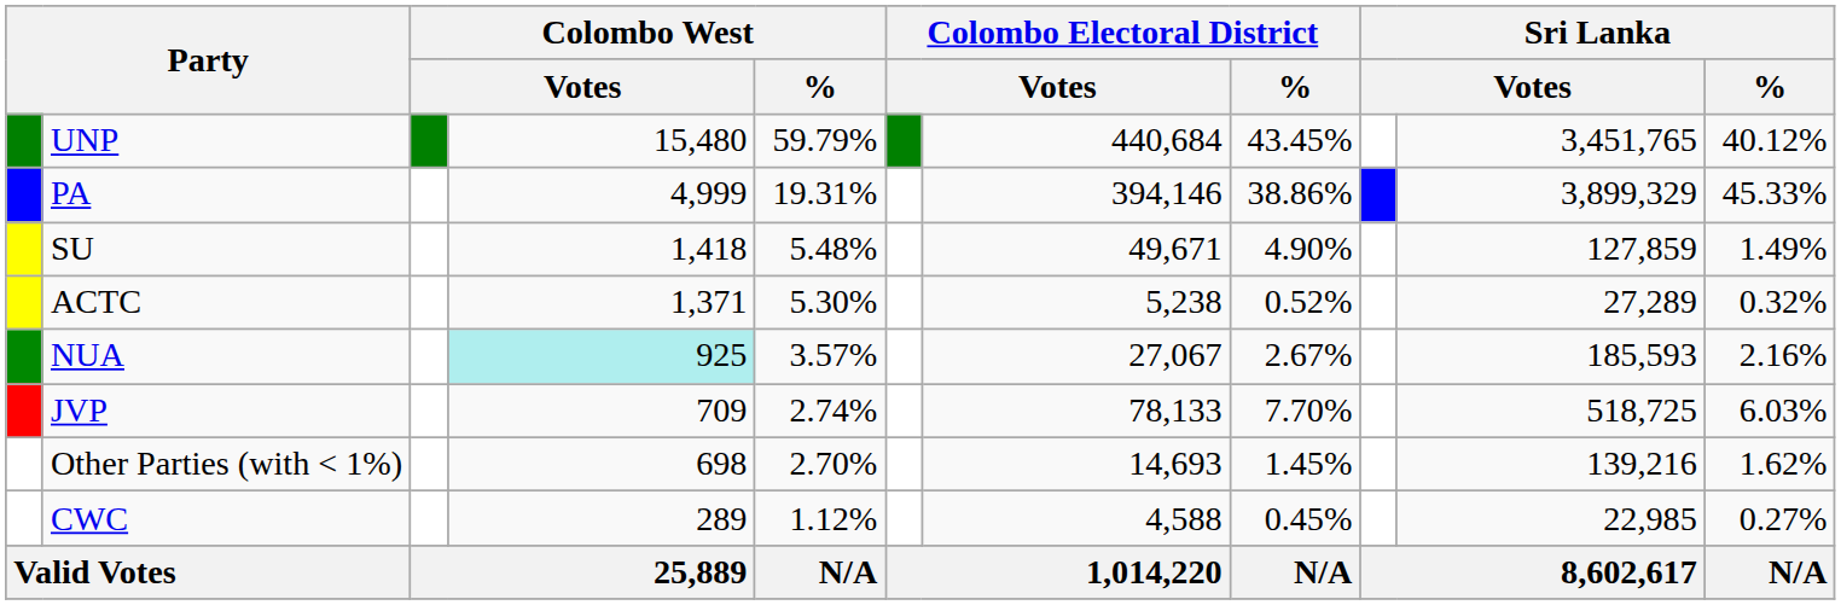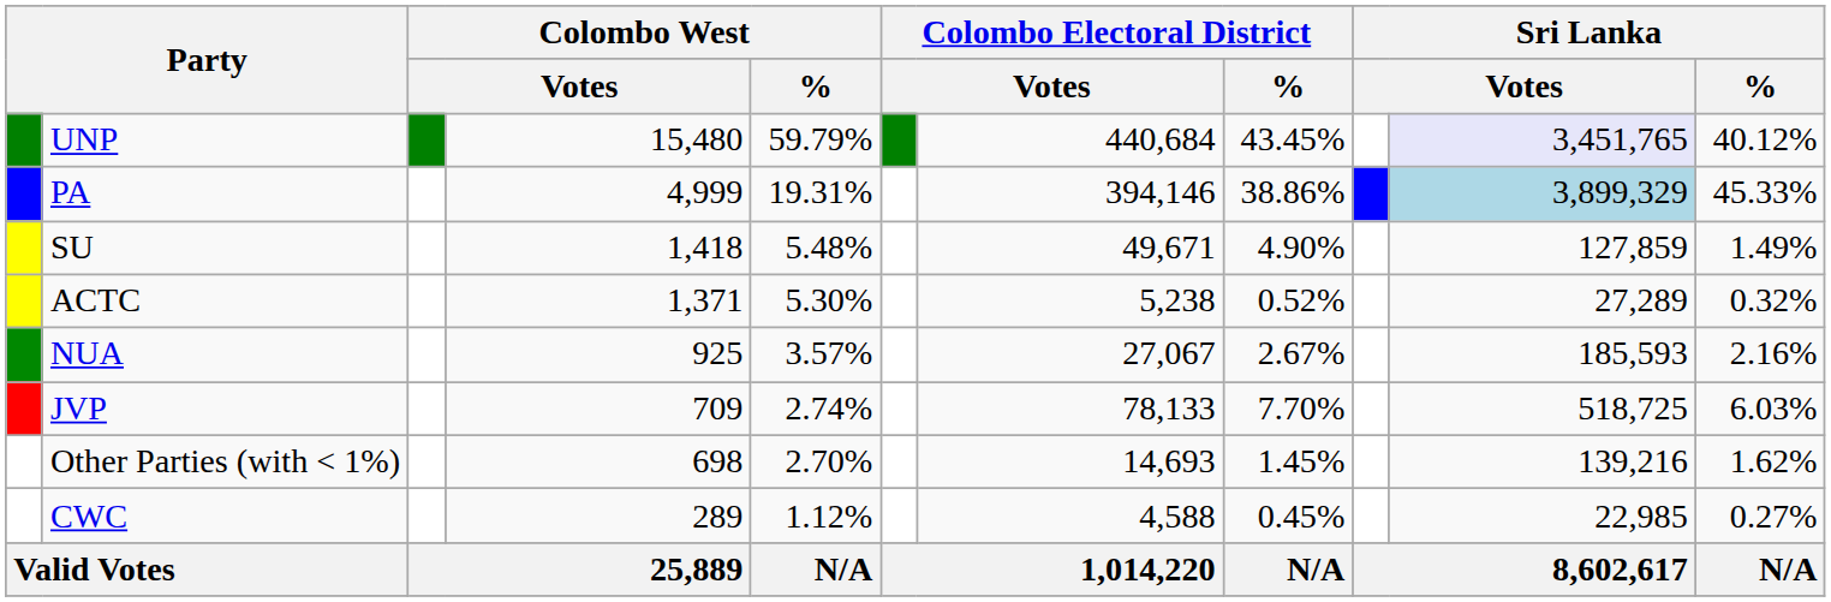UNP | column 10: no background -> lavender background
PA | column 10: no background -> lightblue background
NUA | column 4: paleturquoise background -> no background
